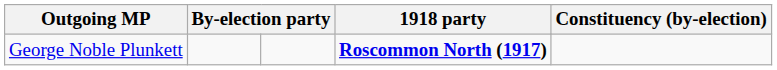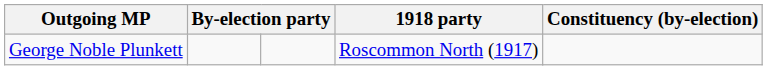George Noble Plunkett | column 4: bold -> normal
